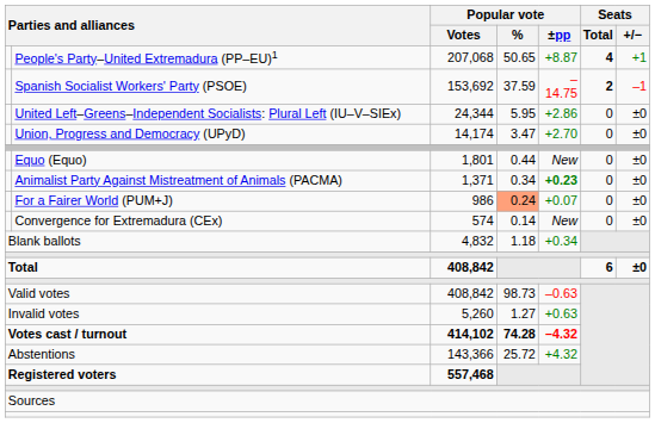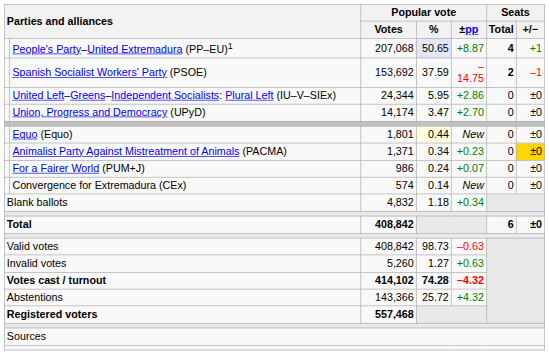People's Party–United Extremadura (PP–EU)1 | Popular vote / %: no background -> lavender background
Equo (Equo) | Popular vote / %: no background -> lightyellow background
Animalist Party Against Mistreatment of Animals (PACMA) | Popular vote / ±pp: bold -> normal
Animalist Party Against Mistreatment of Animals (PACMA) | Seats / +/−: no background -> gold background
For a Fairer World (PUM+J) | Popular vote / %: lightsalmon background -> no background
